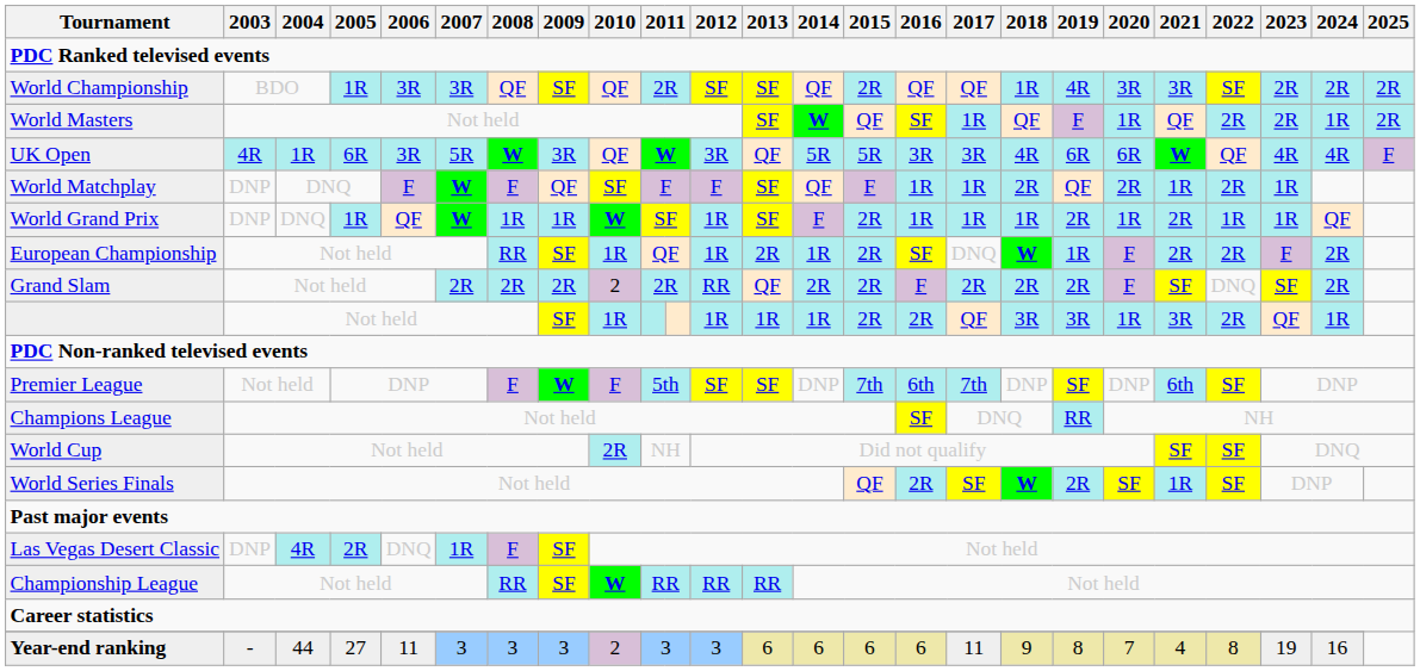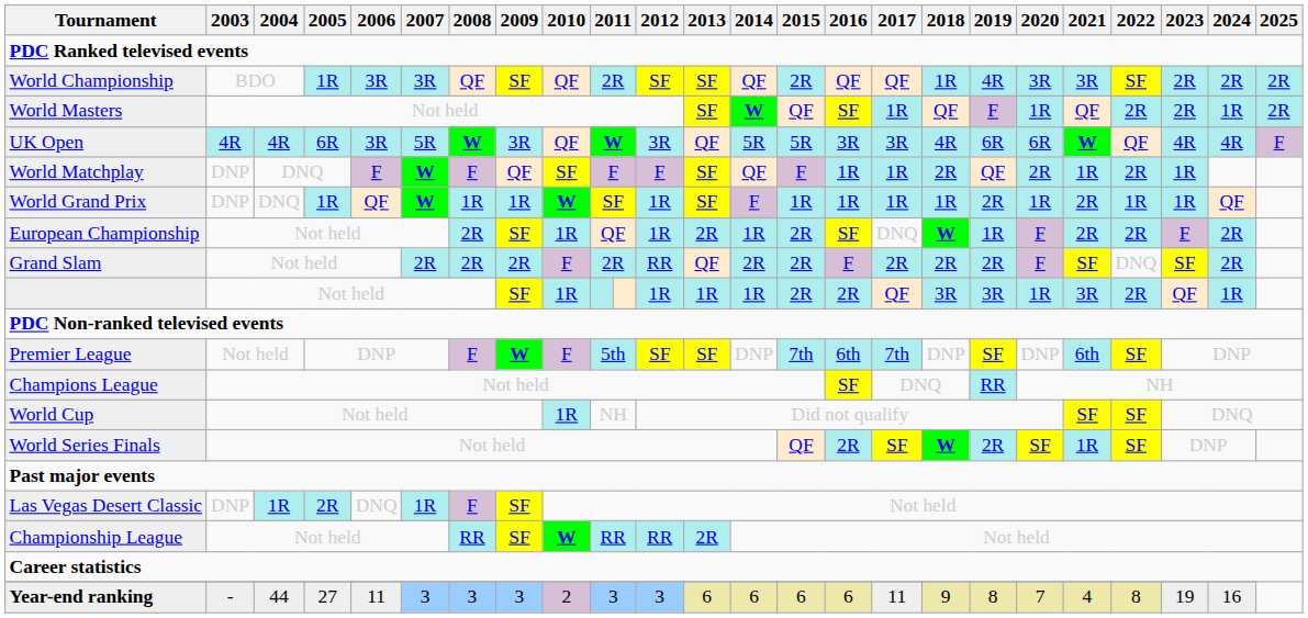UK Open | 2004: 1R -> 4R
World Grand Prix | 2015: 2R -> 1R
European Championship | 2008: RR -> 2R
Grand Slam | 2010: 2 -> F
World Cup | 2010: 2R -> 1R
Las Vegas Desert Classic | 2004: 4R -> 1R
Championship League | 2013: RR -> 2R
